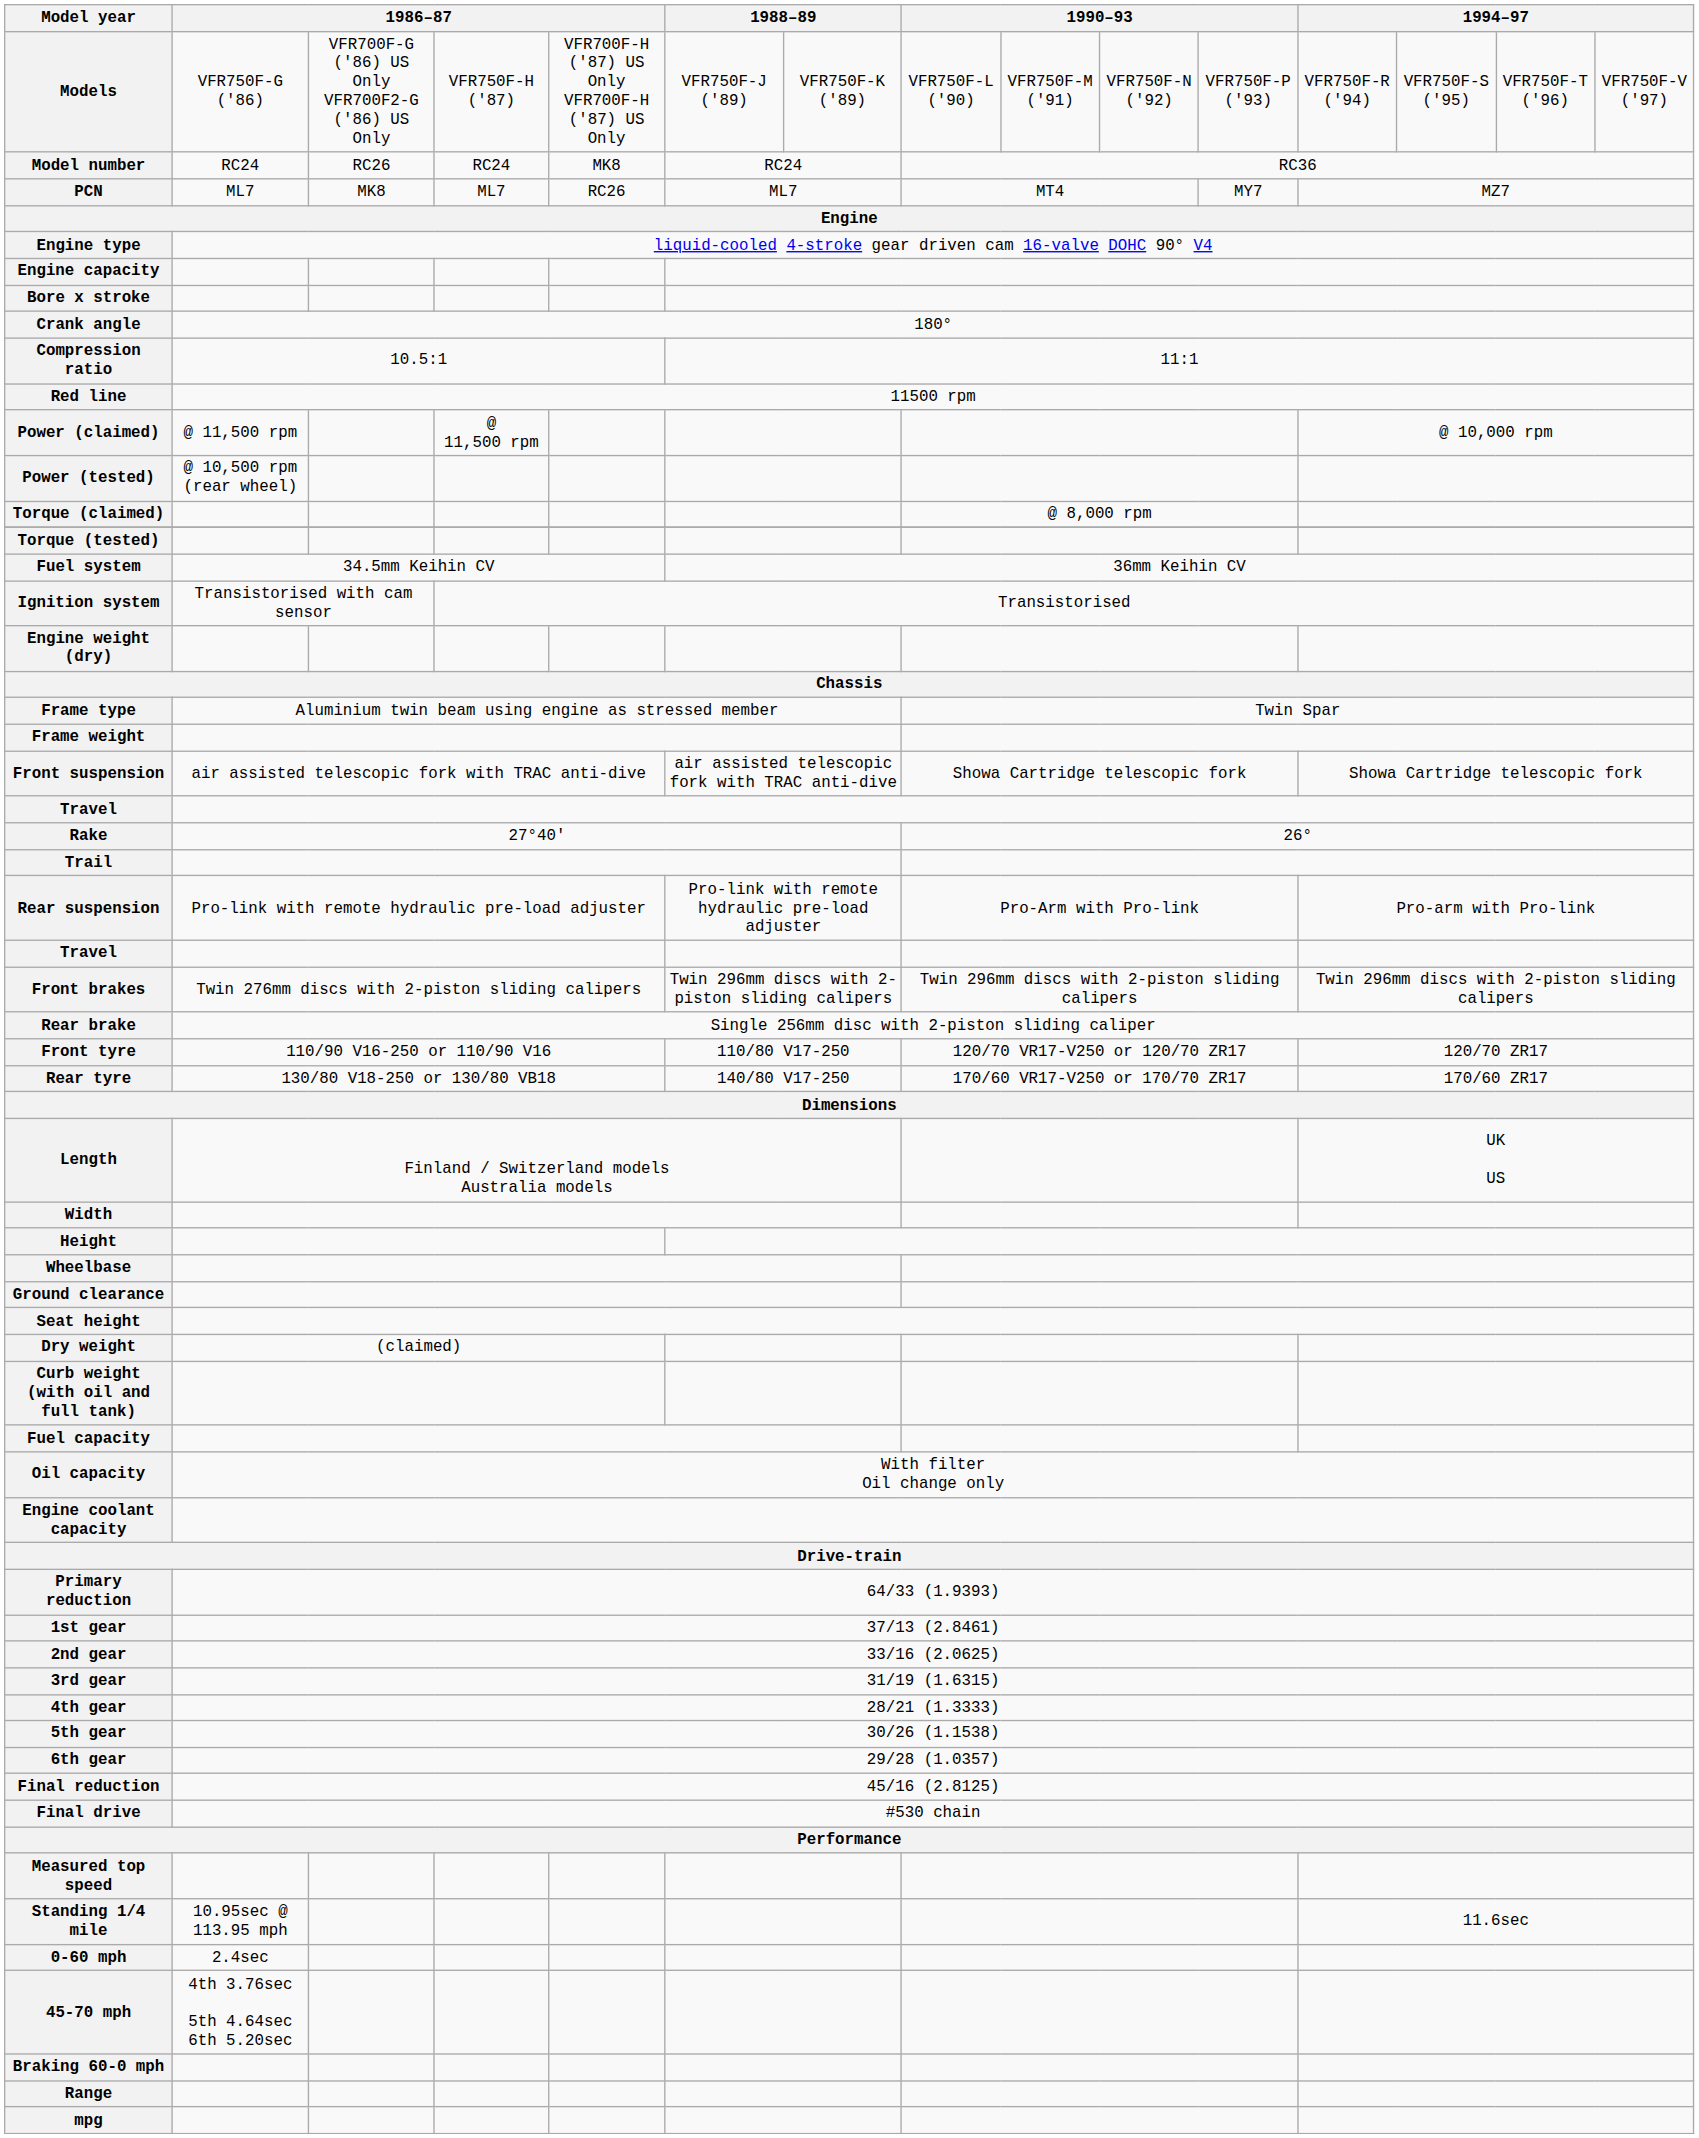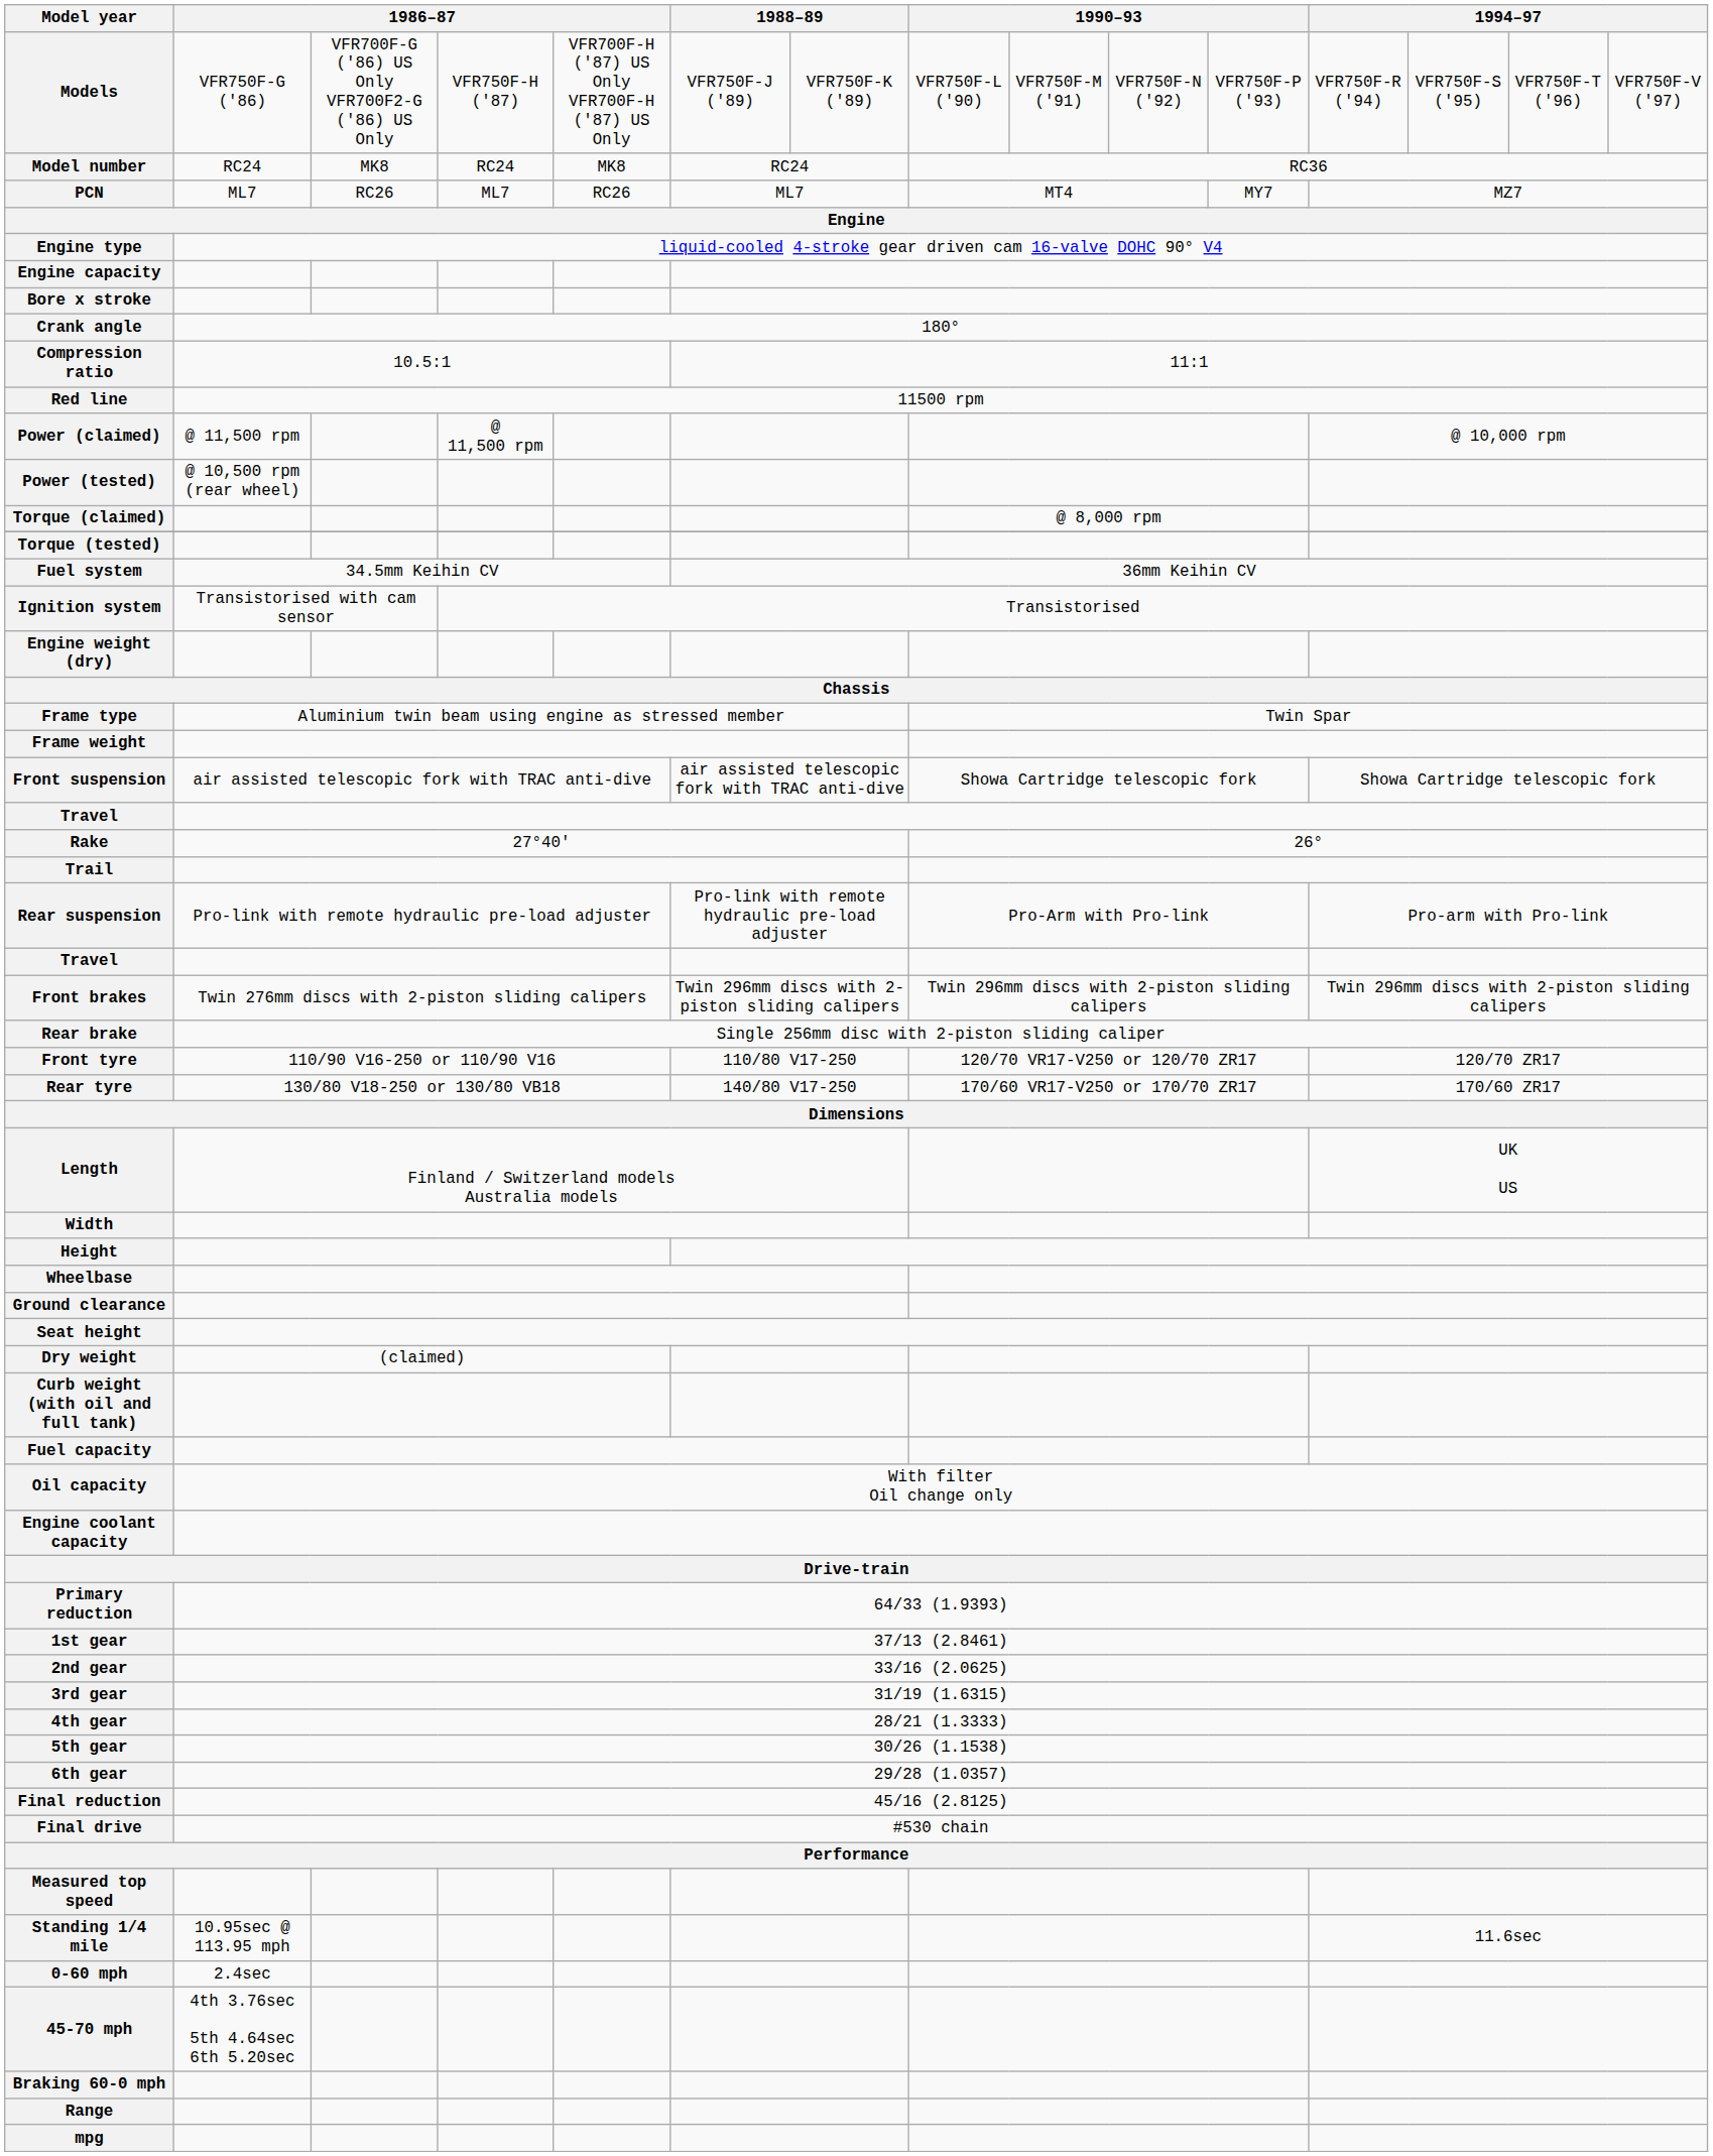Model number | column 3: RC26 -> MK8
PCN | column 3: MK8 -> RC26
